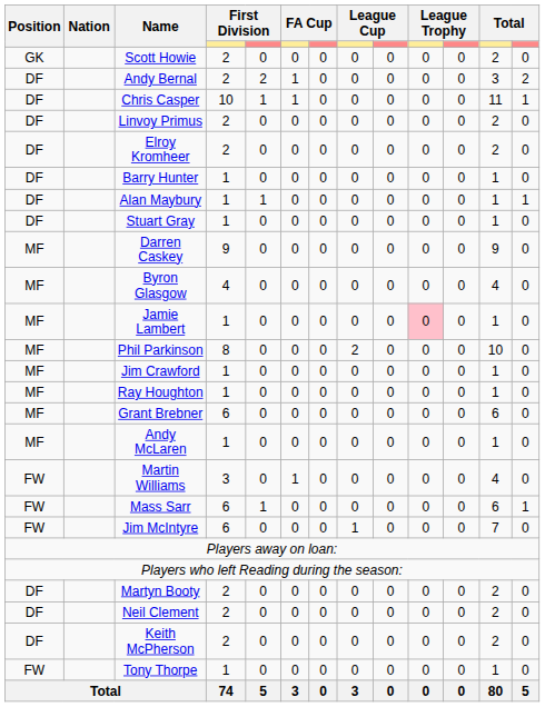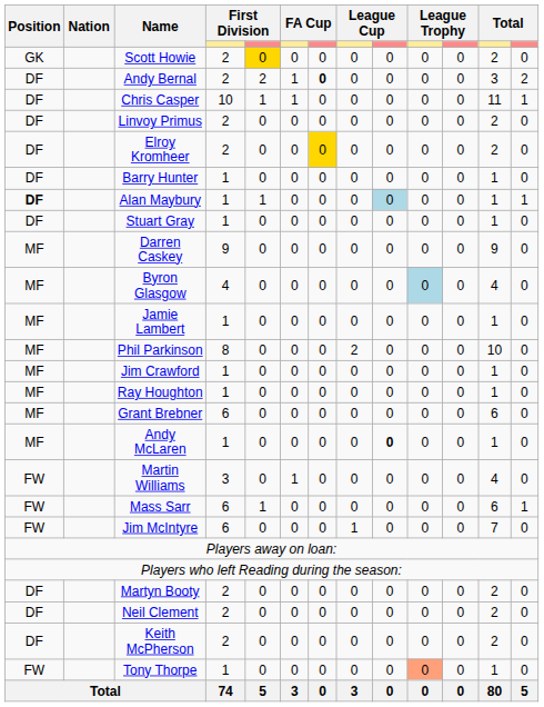Scott Howie | column 5: no background -> gold background
Andy Bernal | column 7: normal -> bold
Elroy Kromheer | column 7: no background -> gold background
Alan Maybury | Position: normal -> bold
Alan Maybury | column 9: no background -> lightblue background
Byron Glasgow | column 10: no background -> lightblue background
Jamie Lambert | column 10: pink background -> no background
Andy McLaren | column 9: normal -> bold
Tony Thorpe | column 10: no background -> lightsalmon background
